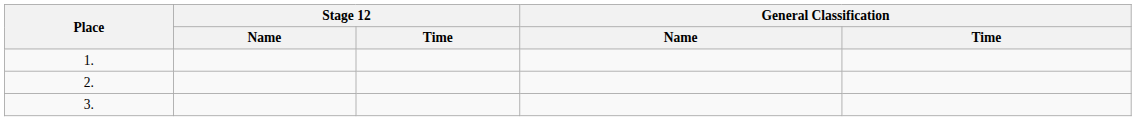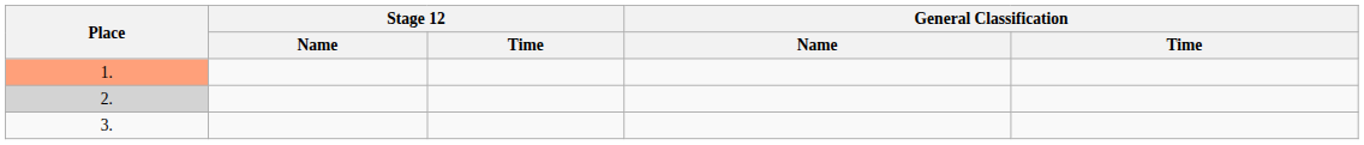1. | Place: no background -> lightsalmon background
2. | Place: no background -> lightgrey background
